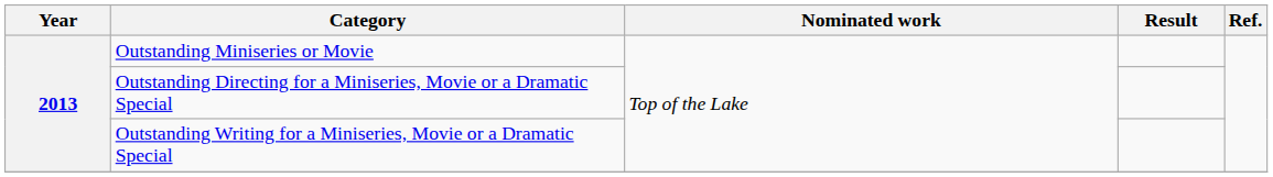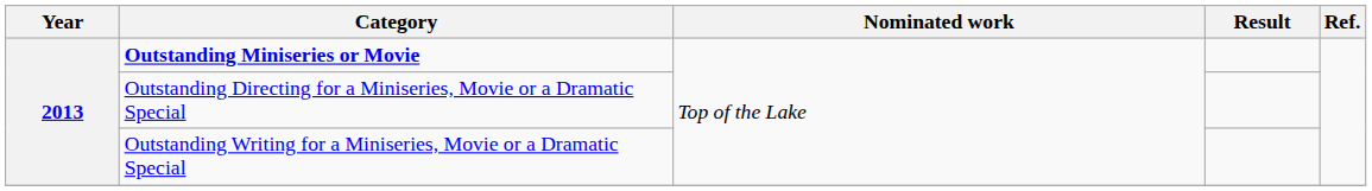Outstanding Miniseries or Movie | Category: normal -> bold
